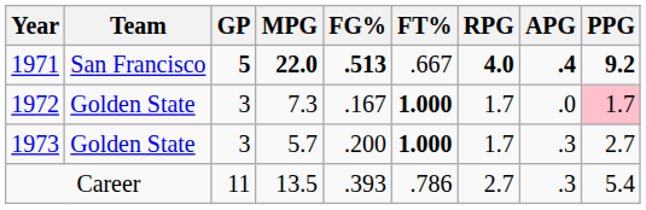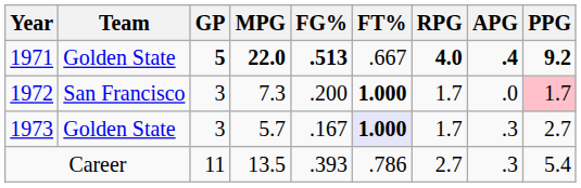1971 | Team: San Francisco -> Golden State
1972 | Team: Golden State -> San Francisco
1972 | FG%: .167 -> .200
1973 | FG%: .200 -> .167
1973 | FT%: no background -> lavender background
